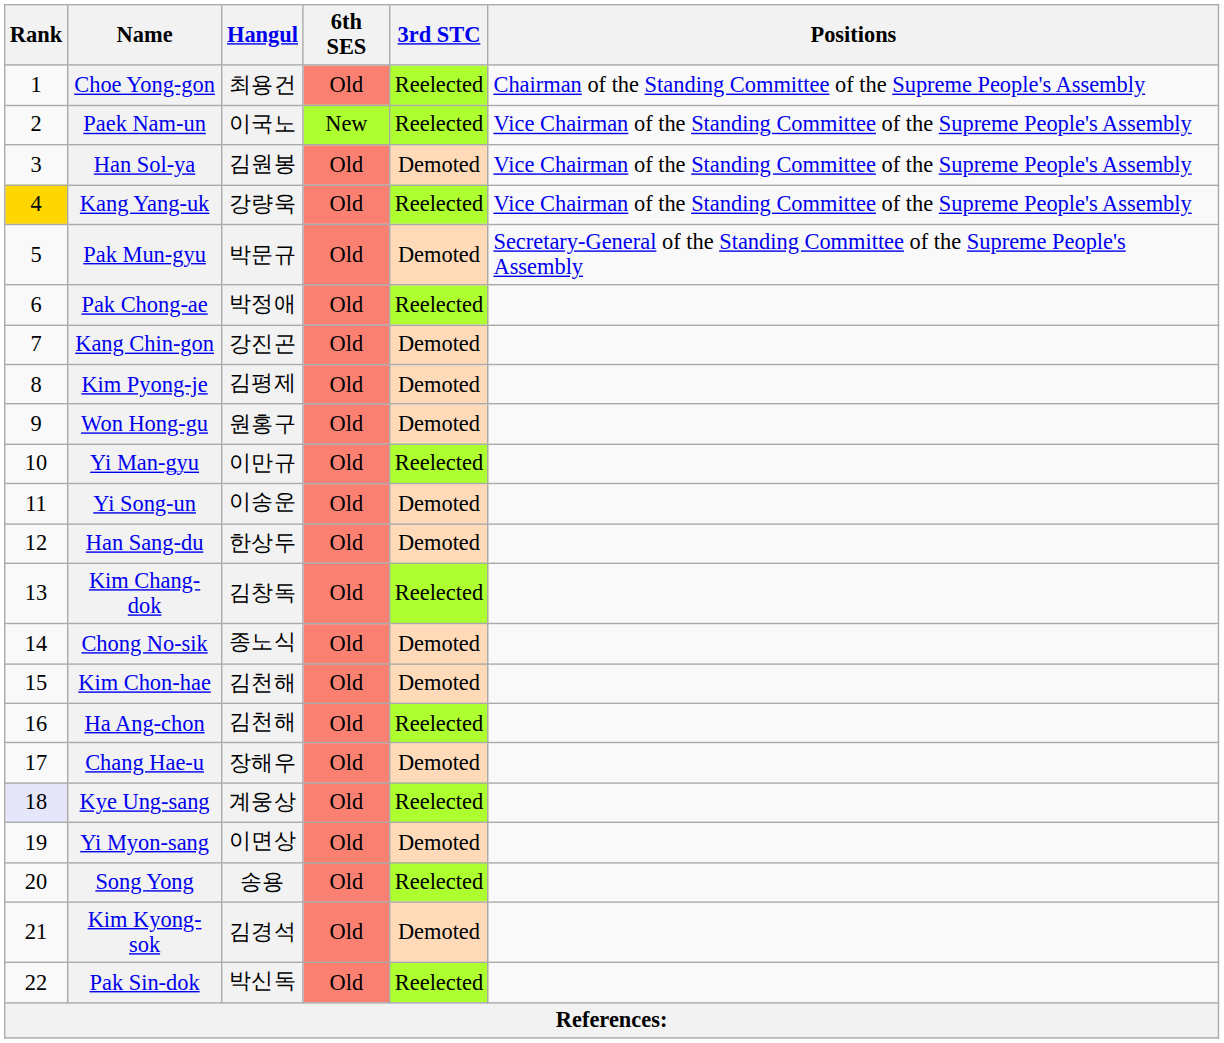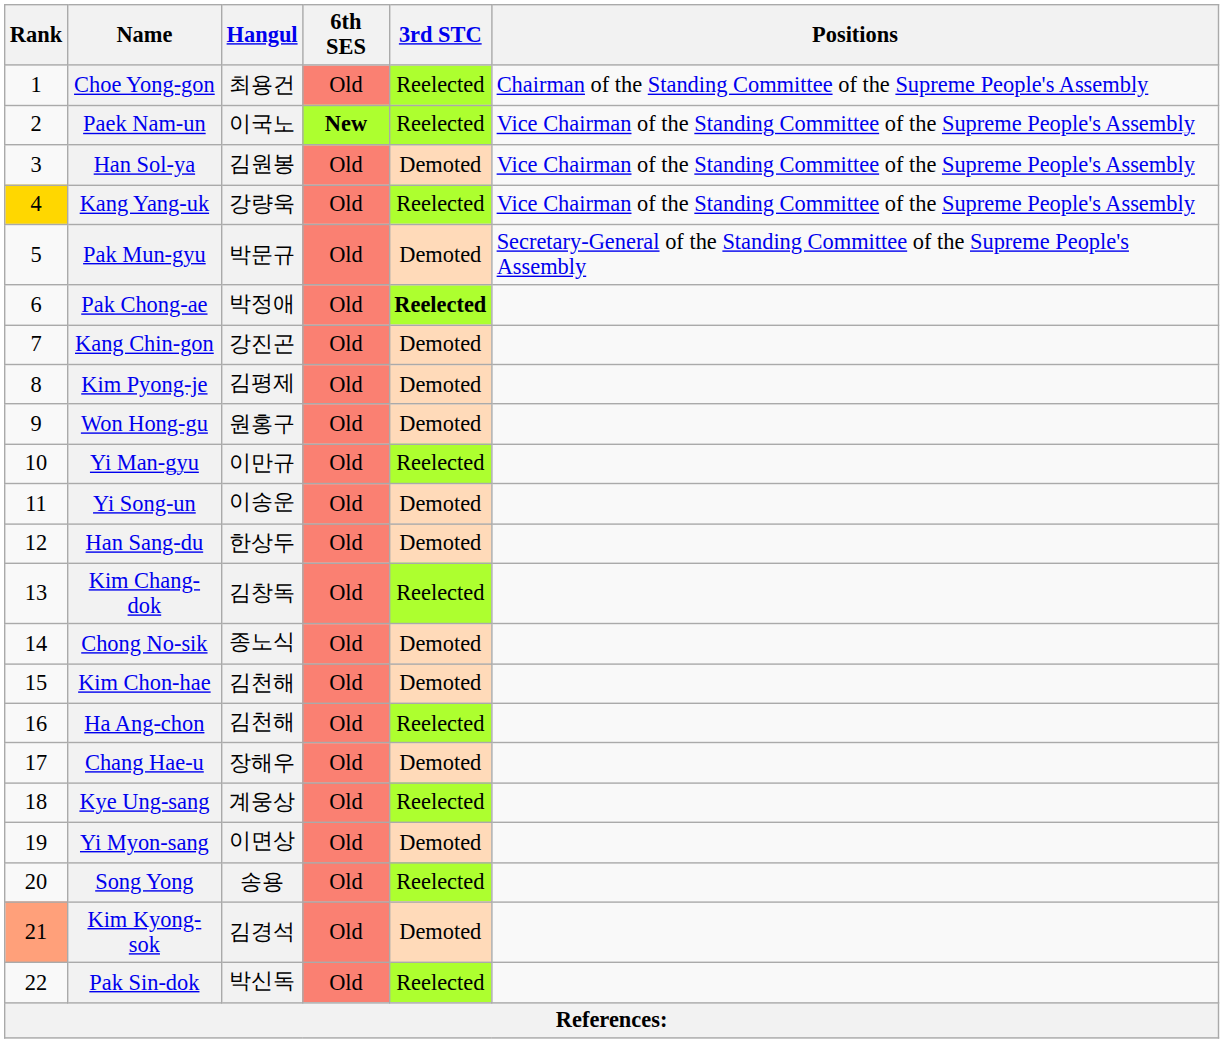Paek Nam-un | 6th SES: normal -> bold
Pak Chong-ae | 3rd STC: normal -> bold
Kye Ung-sang | Rank: lavender background -> no background
Kim Kyong-sok | Rank: no background -> lightsalmon background
